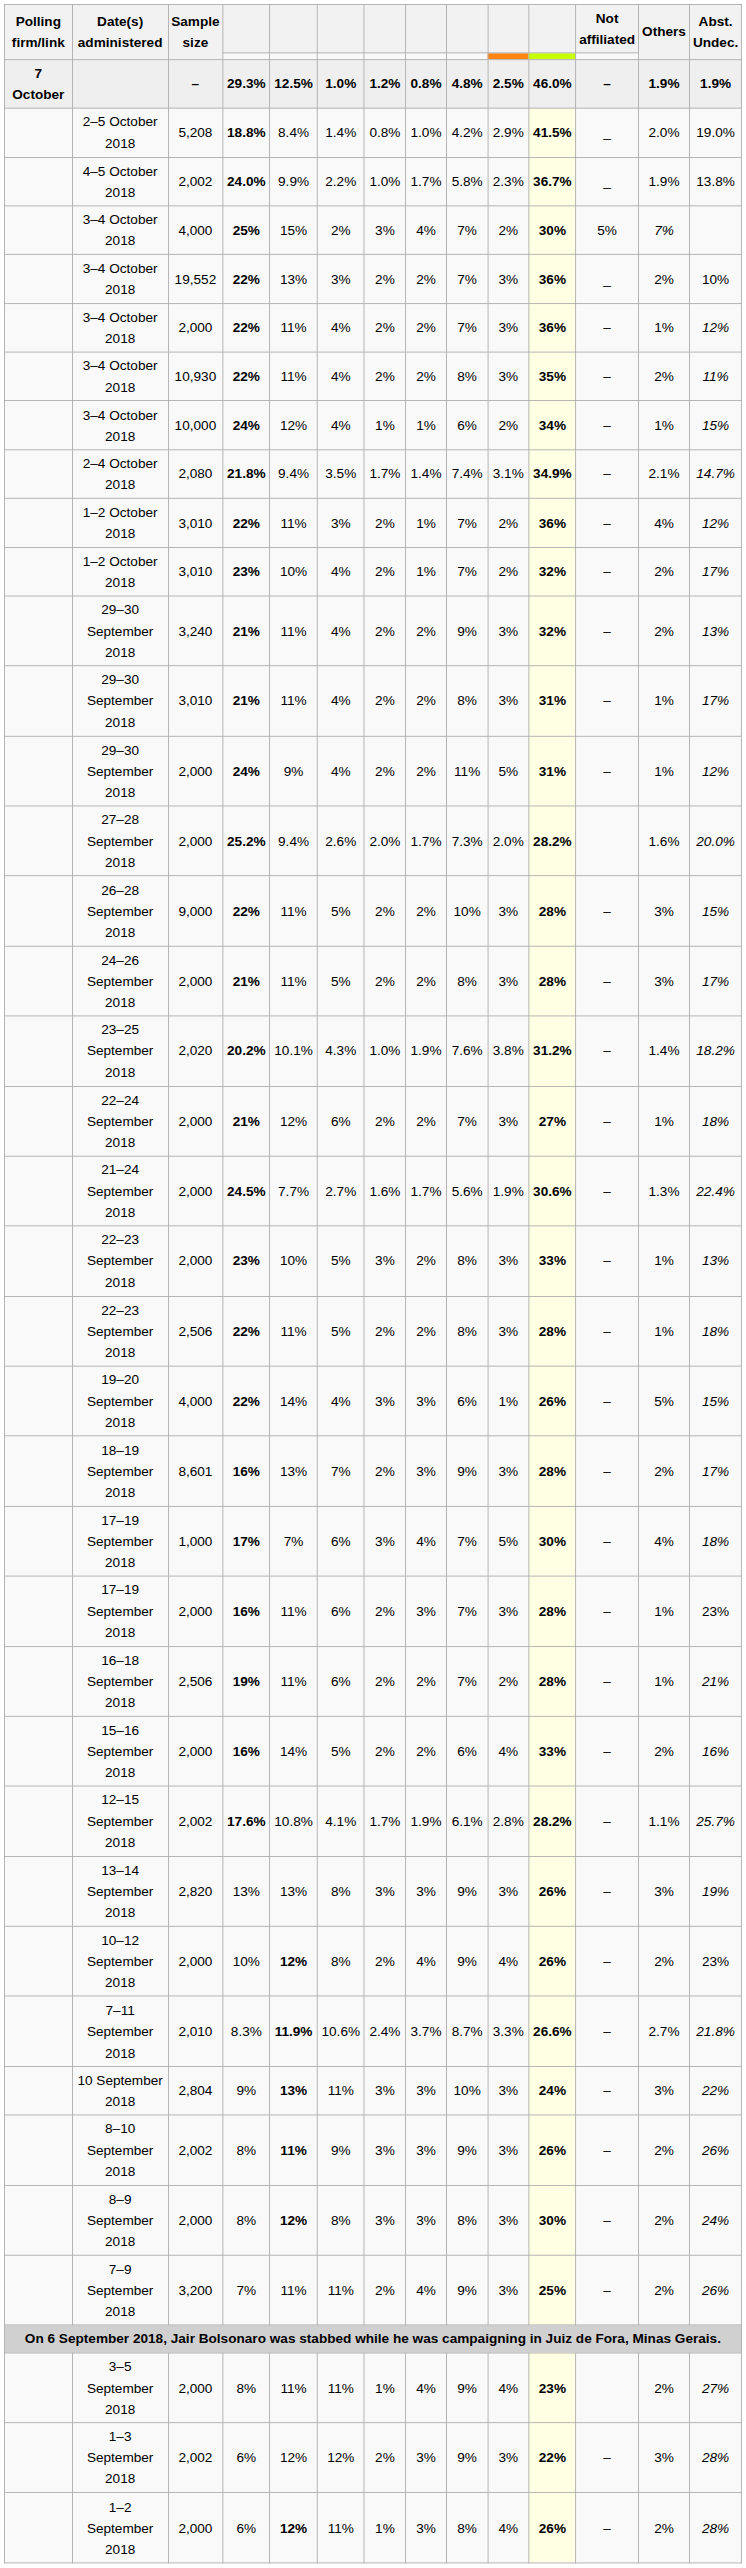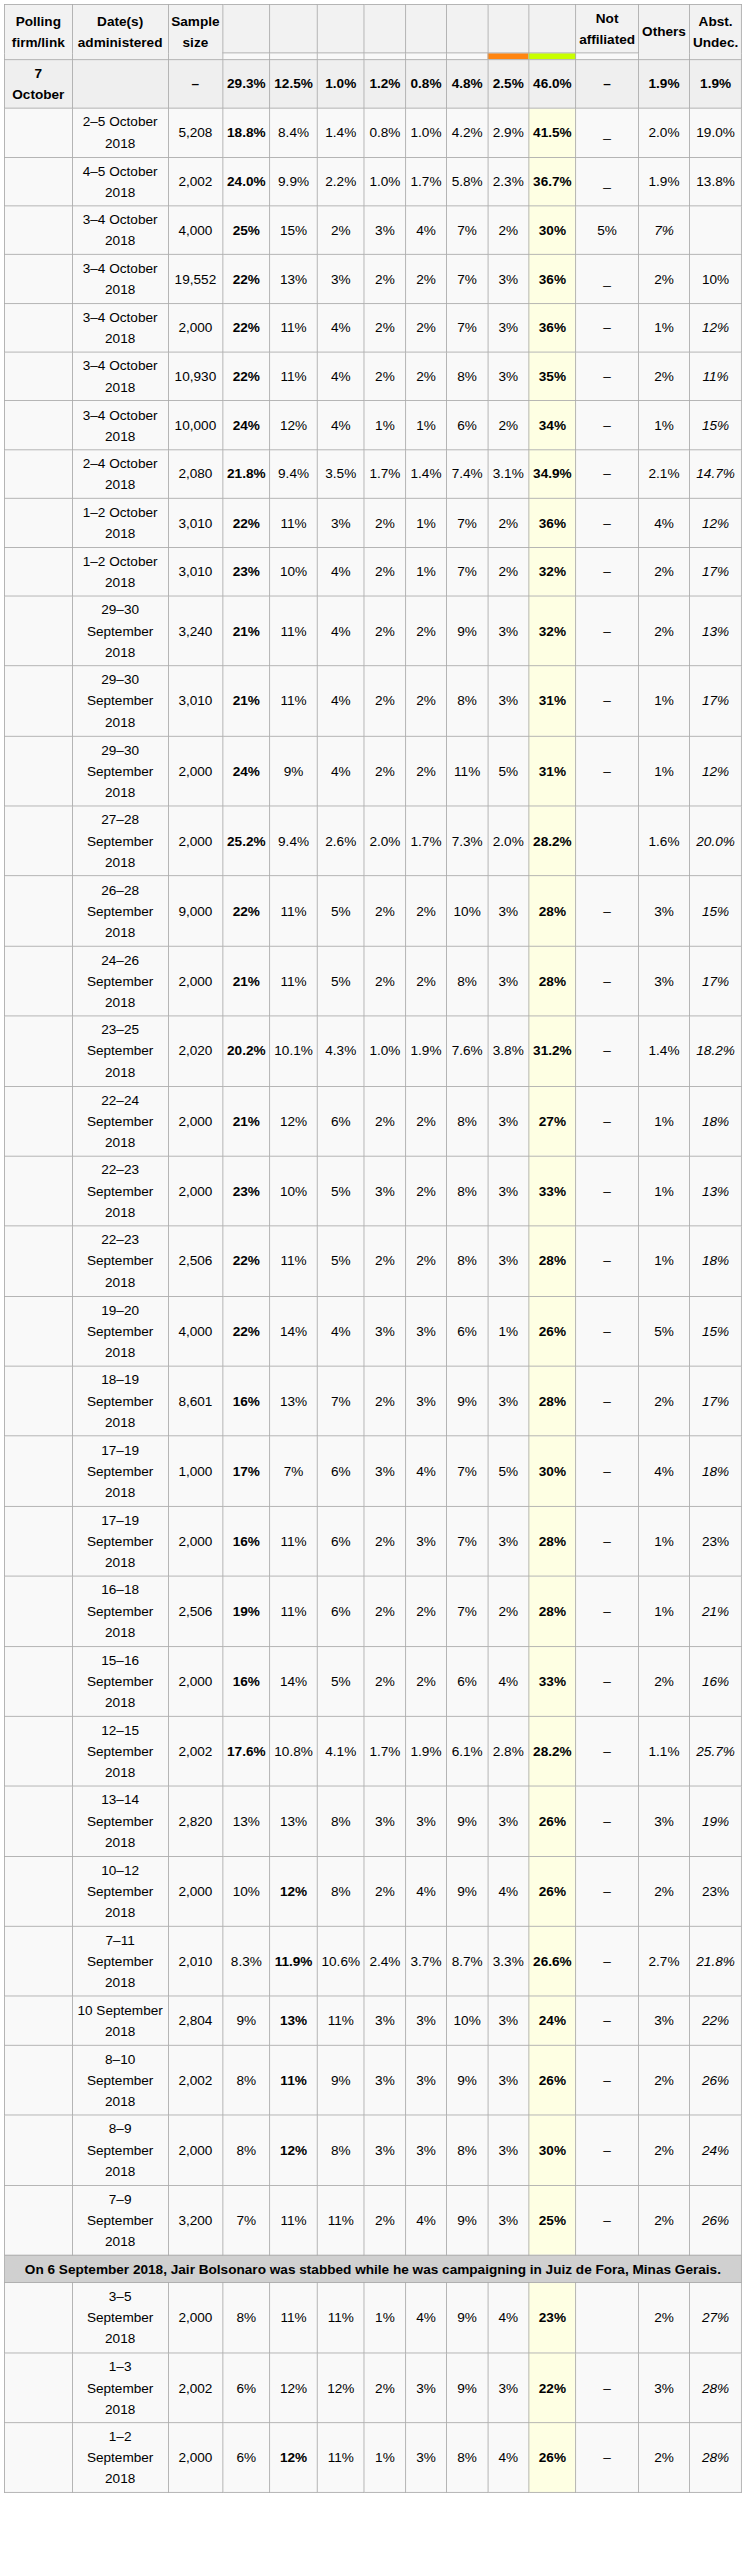22–24 September 2018 | column 9: 7% -> 8%
- row: 21–24 September 2018 | 2,000 | 24.5% | 7.7% | 2.7% | 1.6% | 1.7% | 5.6% | 1.9% | 30.6% | – | 1.3% | 22.4%
